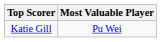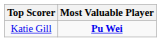Katie Gill | Most Valuable Player: normal -> bold
